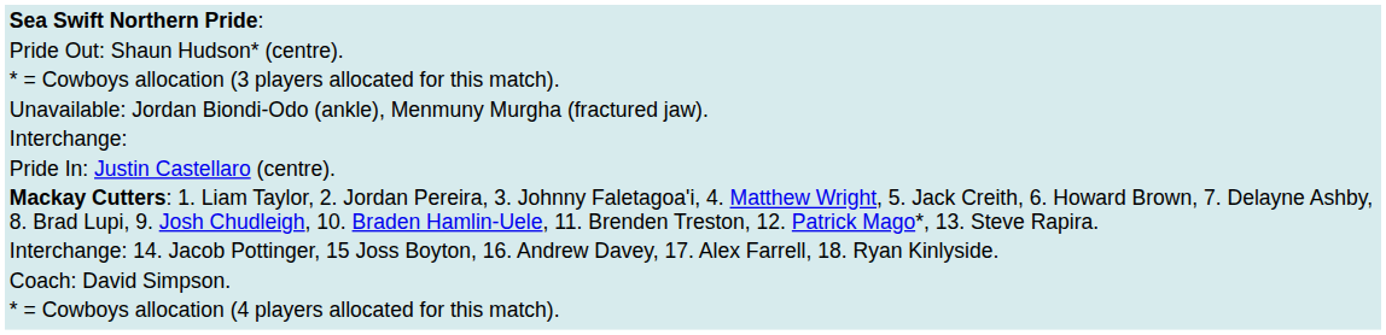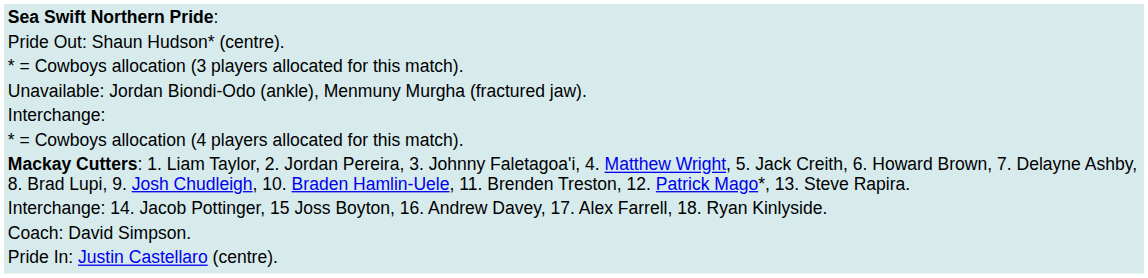row 6 | column 1: Pride In: Justin Castellaro (centre). -> * = Cowboys allocation (4 players allocated for this match).
row 10 | column 1: * = Cowboys allocation (4 players allocated for this match). -> Pride In: Justin Castellaro (centre).
